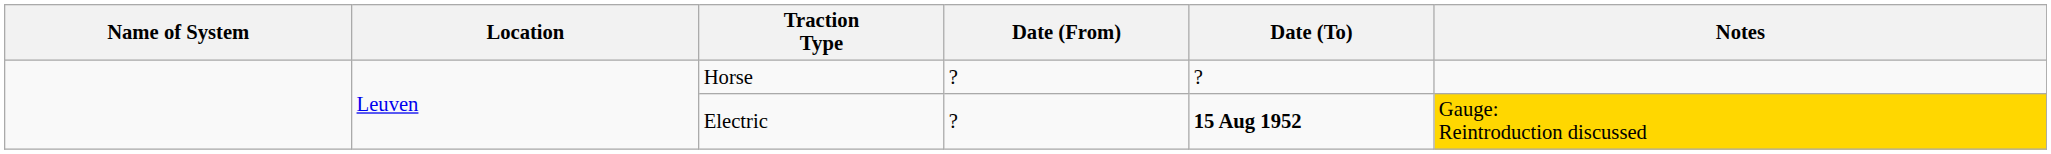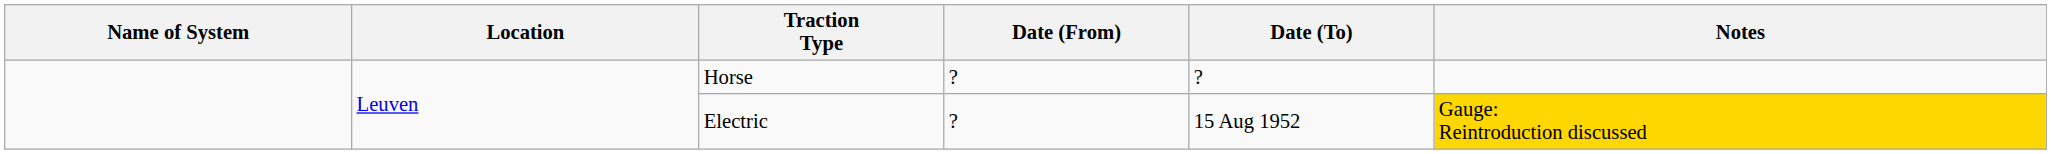Electric | Date (To): bold -> normal
